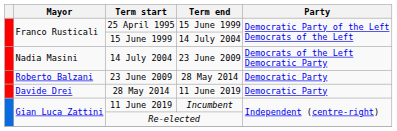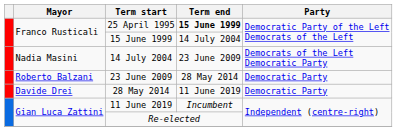25 April 1995 | Term end: normal -> bold
